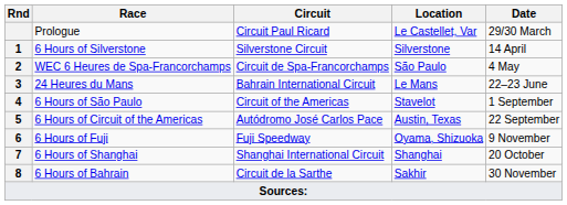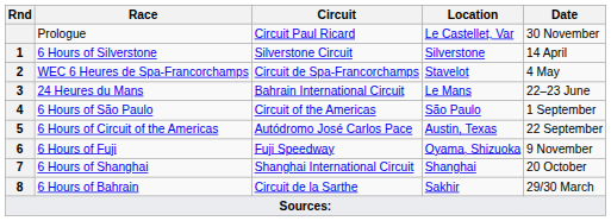Prologue | Date: 29/30 March -> 30 November
WEC 6 Heures de Spa-Francorchamps | Location: São Paulo -> Stavelot
6 Hours of São Paulo | Location: Stavelot -> São Paulo
6 Hours of Bahrain | Date: 30 November -> 29/30 March
